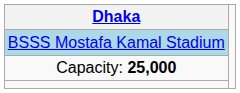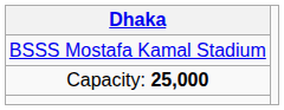row 2 | Dhaka: lightblue background -> no background
